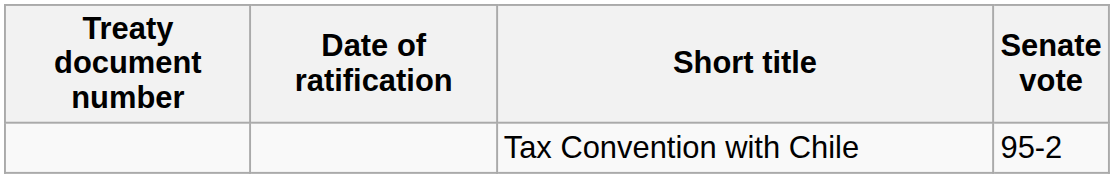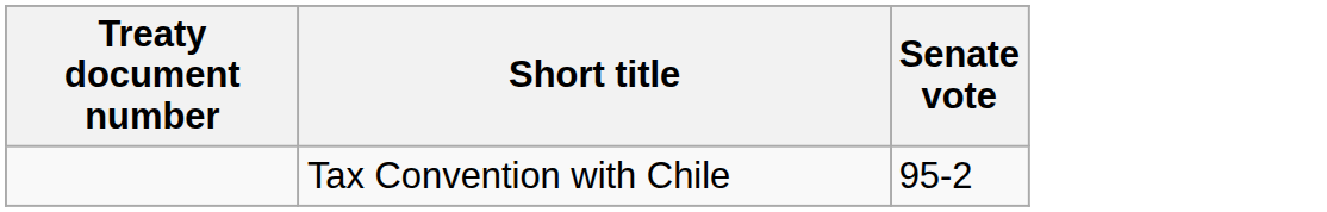- column: Date of ratification
